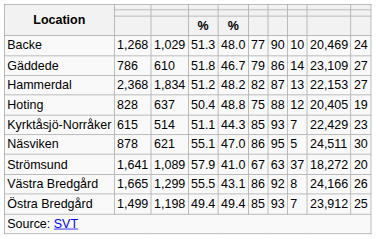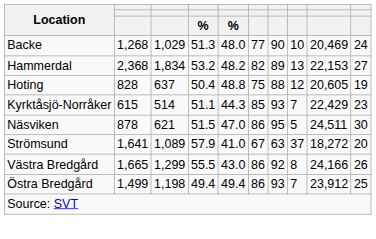- row: Gäddede | 786 | 610 | 51.8 | 46.7 | 79 | 86 | 14 | 23,109 | 27
Hammerdal | column 4: 51.2 -> 53.2
Hammerdal | column 7: 87 -> 89
Hoting | column 9: 20,405 -> 20,605
Näsviken | column 4: 55.1 -> 51.5
Västra Bredgård | column 5: 43.1 -> 43.0
Östra Bredgård | column 6: 85 -> 86
